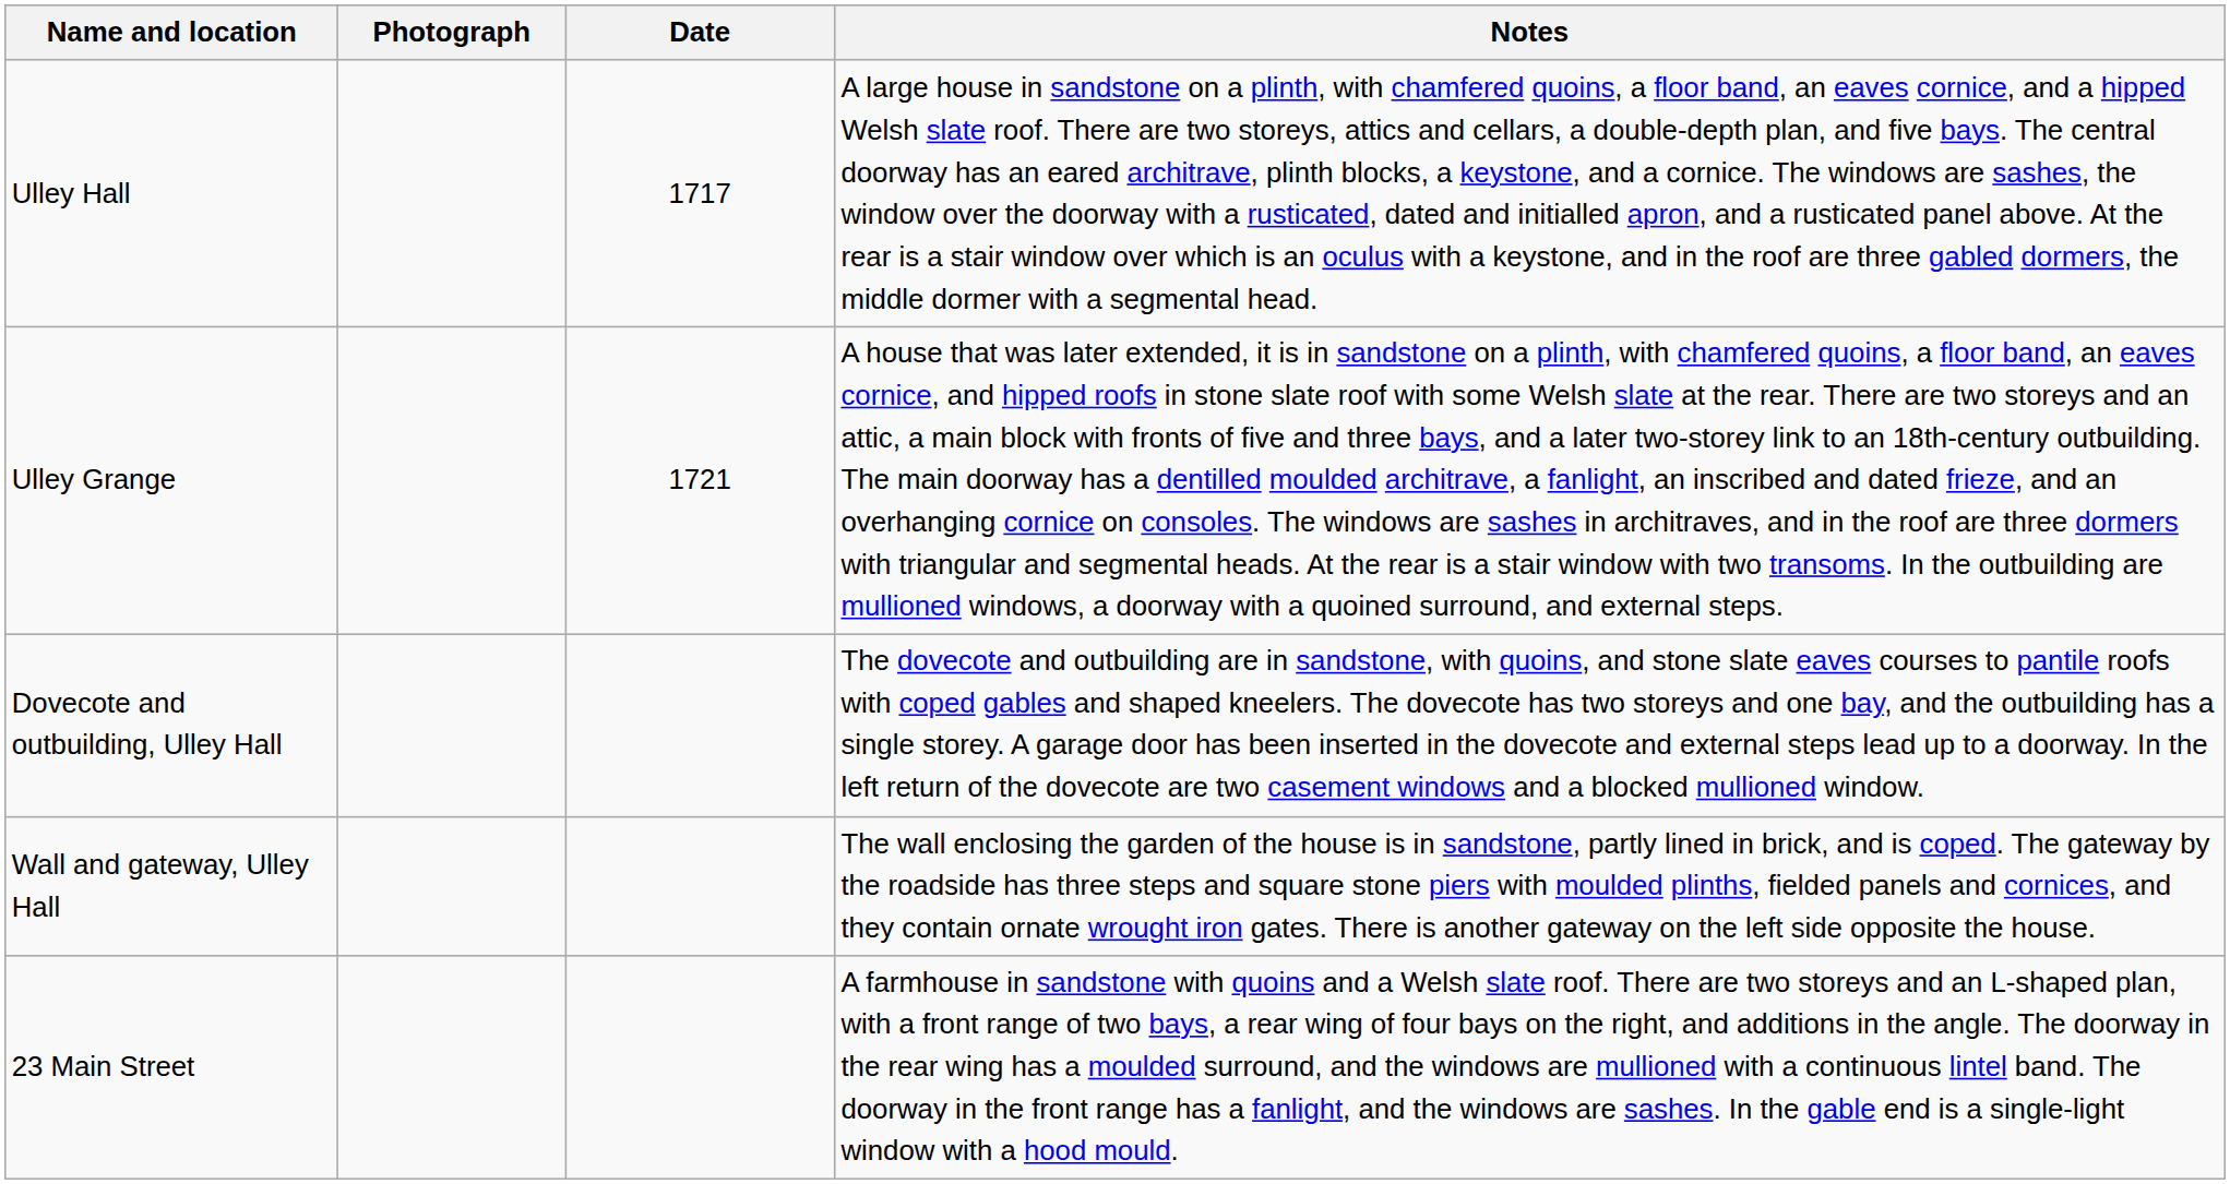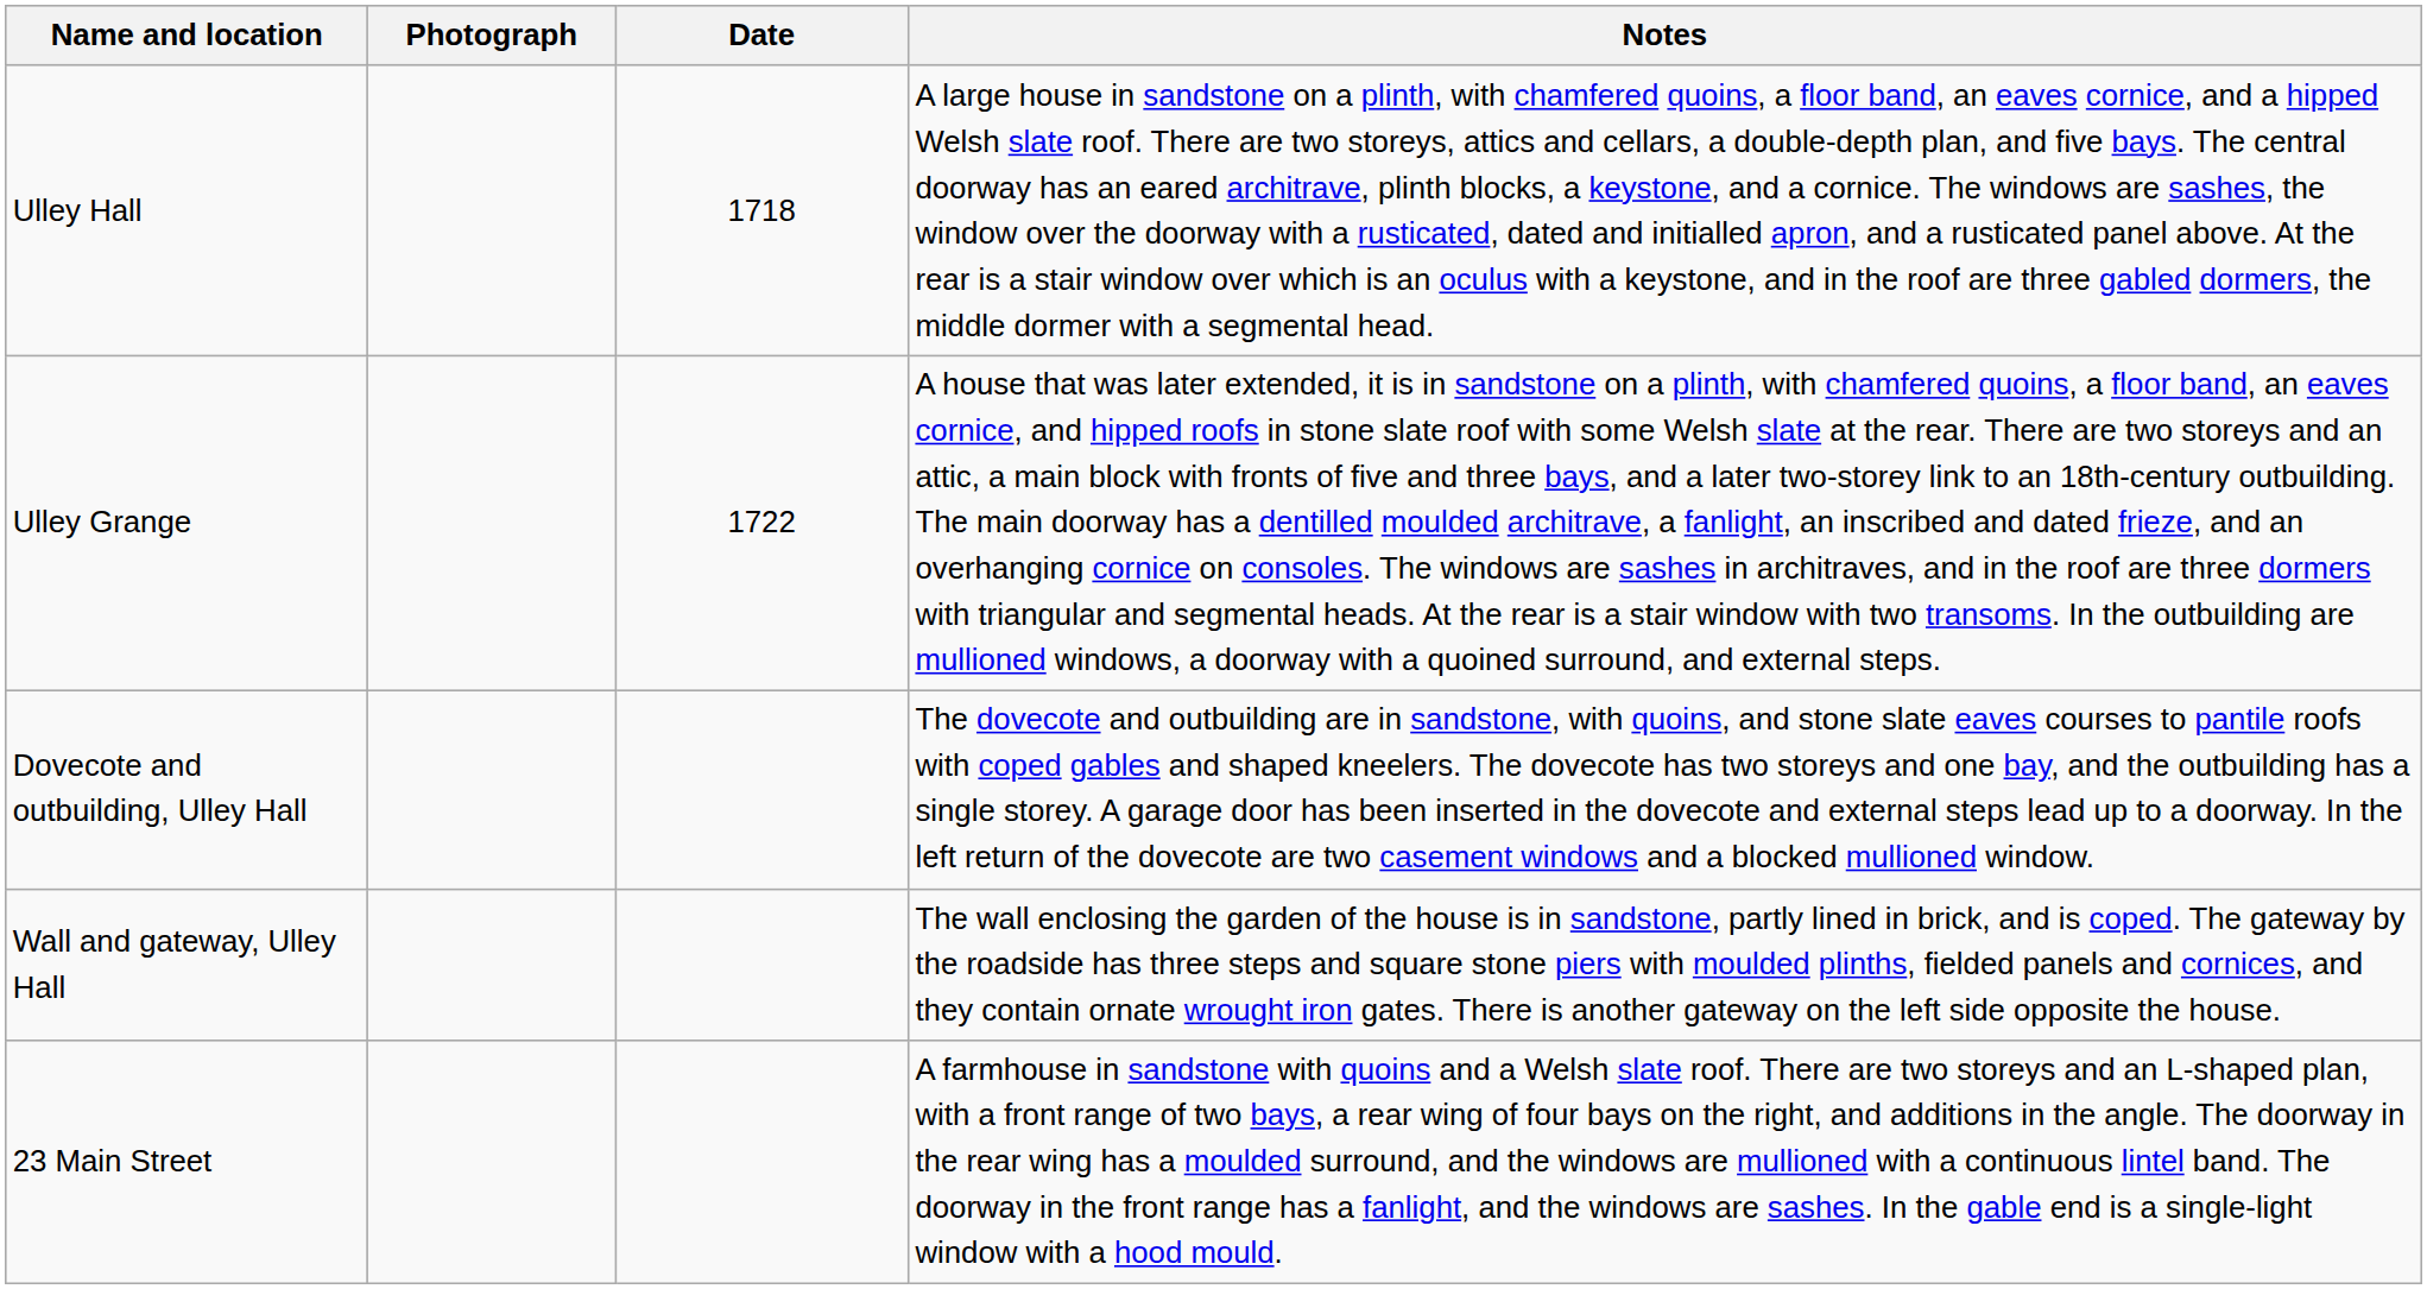Ulley Hall | Date: 1717 -> 1718
Ulley Grange | Date: 1721 -> 1722
